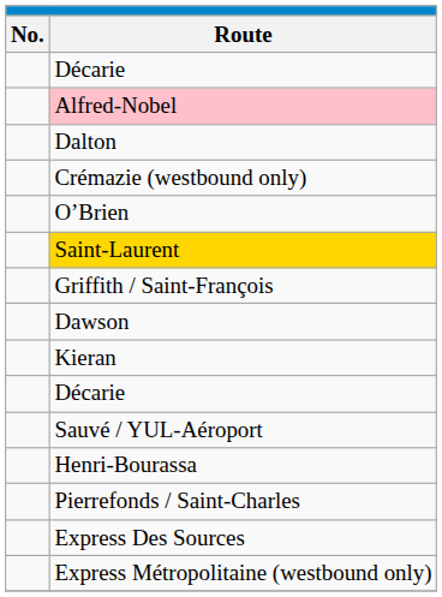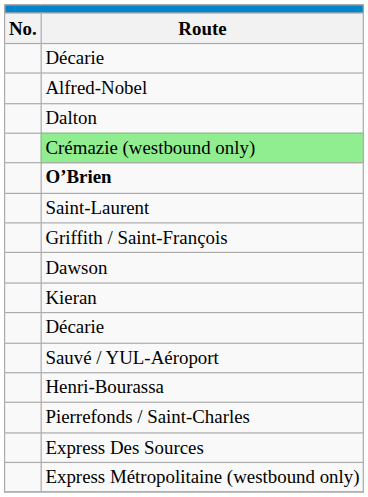Alfred-Nobel | Route: pink background -> no background
Crémazie (westbound only) | Route: no background -> lightgreen background
O’Brien | Route: normal -> bold
Saint-Laurent | Route: gold background -> no background
